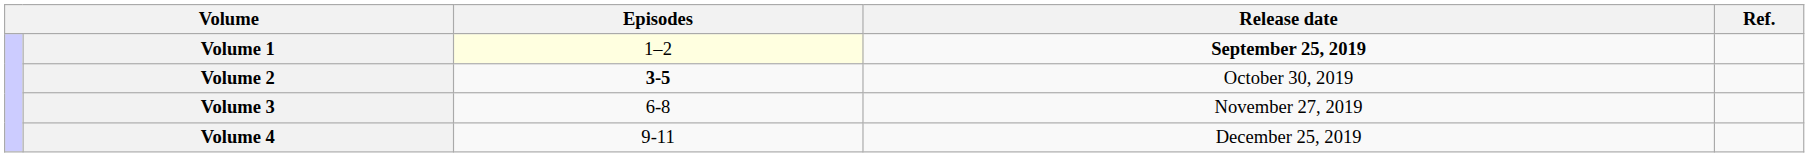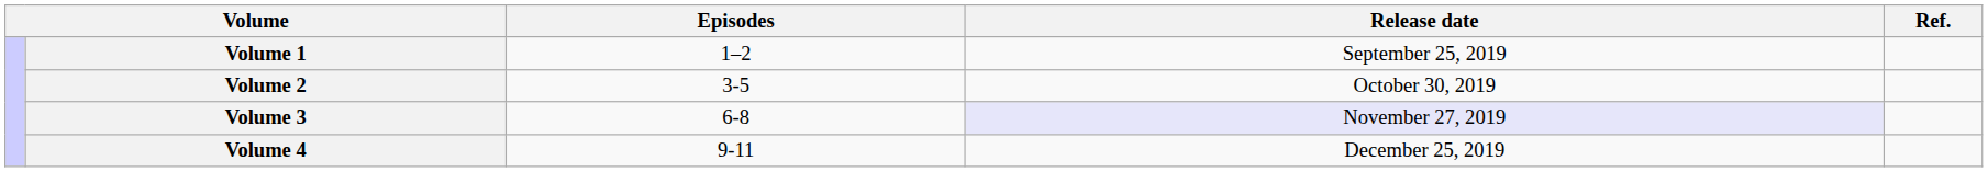Volume 1 | Episodes: lightyellow background -> no background
Volume 1 | Release date: bold -> normal
Volume 2 | Episodes: bold -> normal
Volume 3 | Release date: no background -> lavender background
